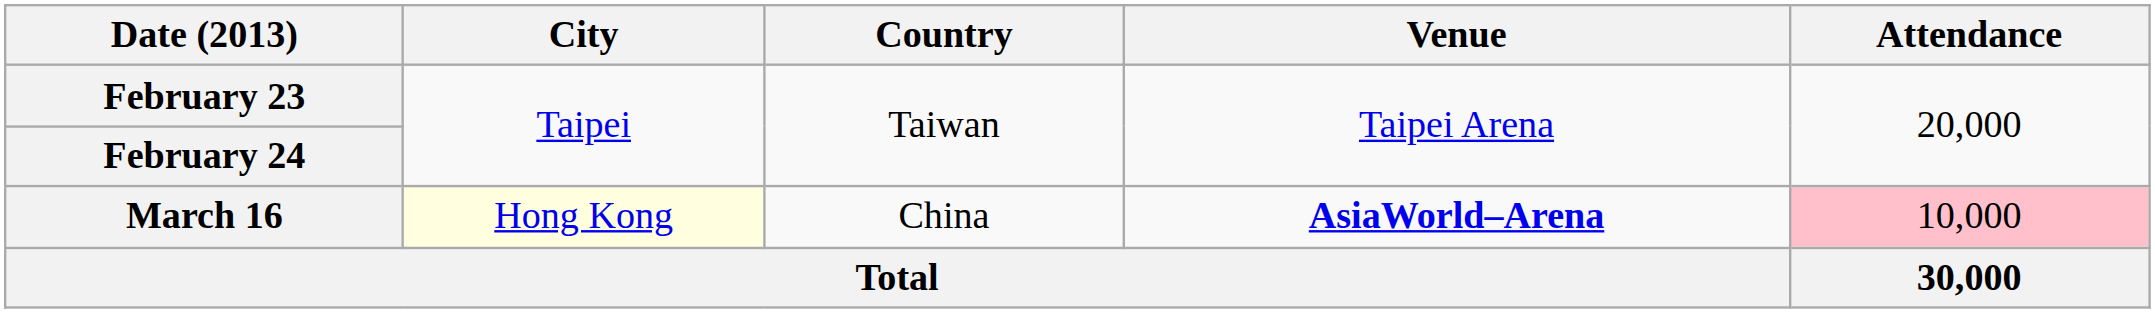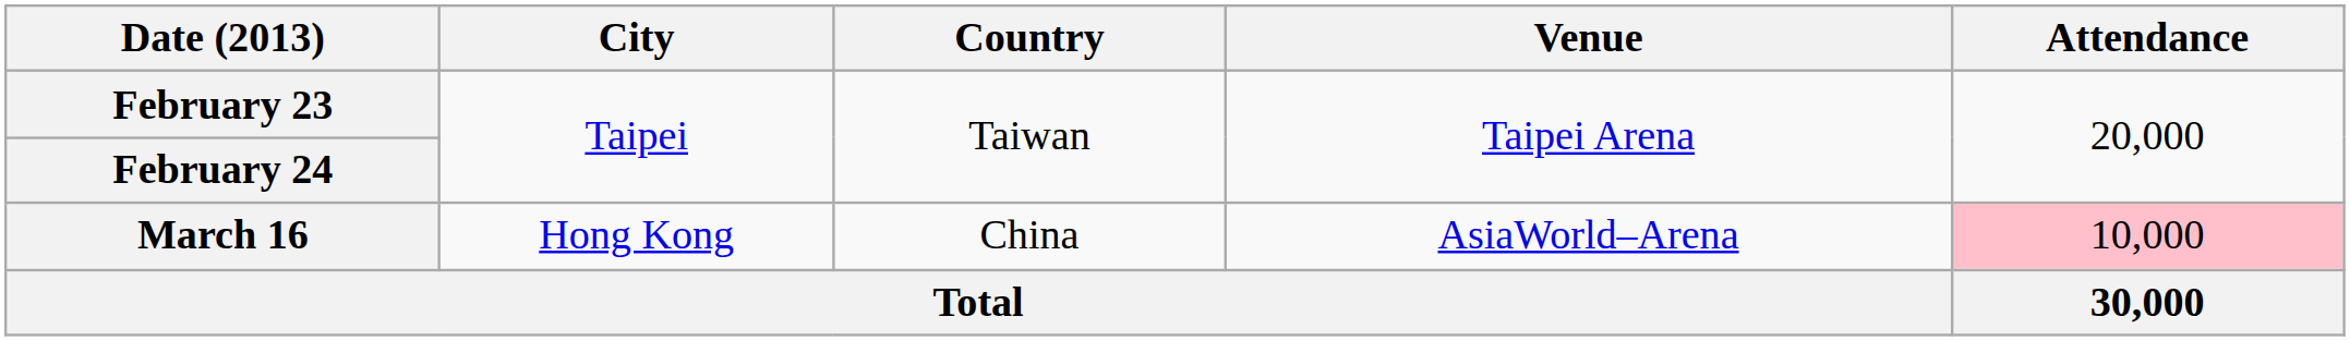March 16 | City: lightyellow background -> no background
March 16 | Venue: bold -> normal
